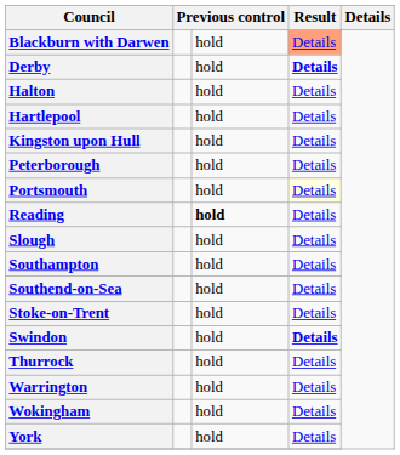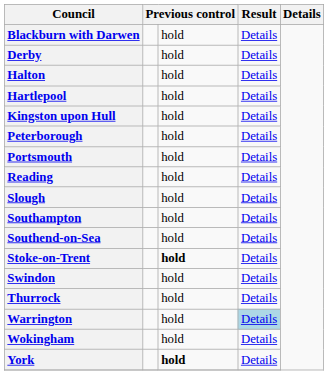Blackburn with Darwen | column 4: lightsalmon background -> no background
Derby | column 4: bold -> normal
Portsmouth | column 4: lightyellow background -> no background
Reading | column 3: bold -> normal
Stoke-on-Trent | column 3: normal -> bold
Swindon | column 4: bold -> normal
Warrington | column 4: no background -> lightblue background
York | column 3: normal -> bold
